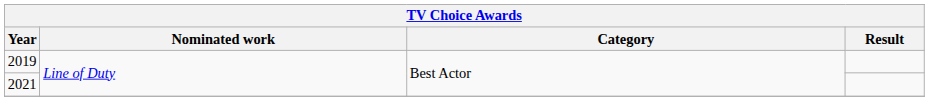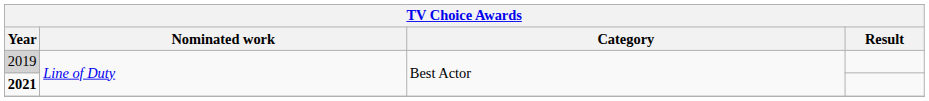2019 | Year: no background -> lightgrey background
2021 | Year: normal -> bold
